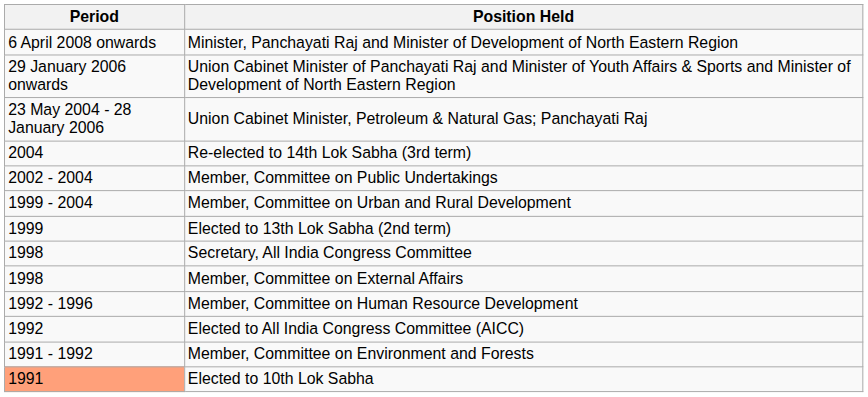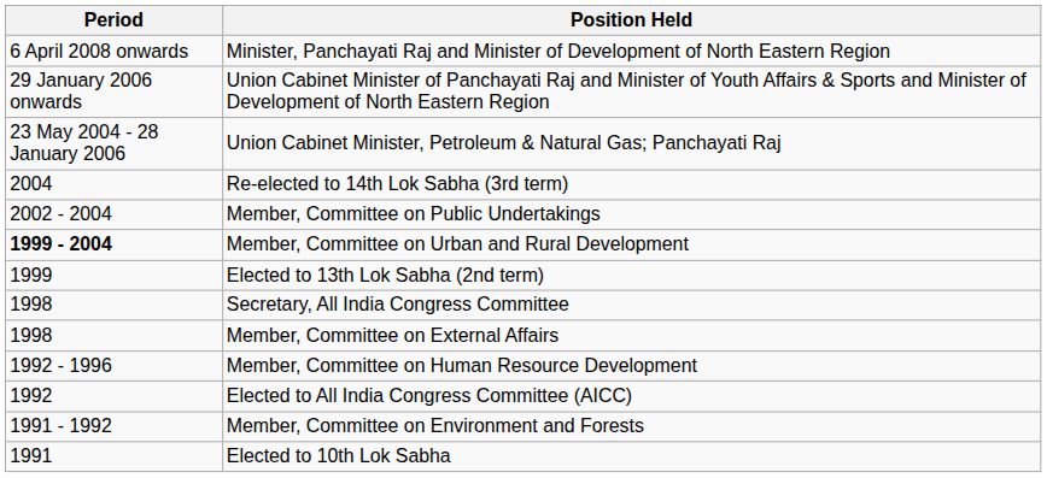Member, Committee on Urban and Rural Development | Period: normal -> bold
Elected to 10th Lok Sabha | Period: lightsalmon background -> no background
